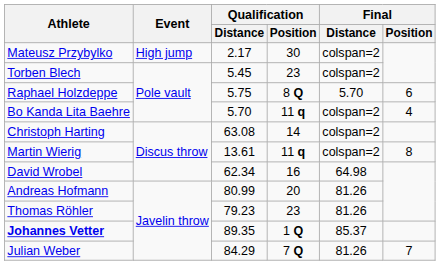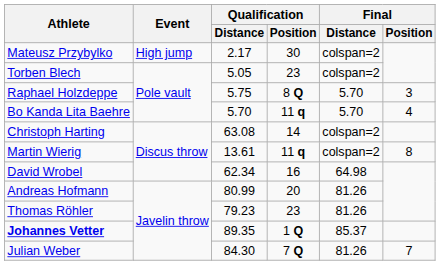Torben Blech | Qualification / Distance: 5.45 -> 5.05
Raphael Holzdeppe | Final / Position: 6 -> 3
Bo Kanda Lita Baehre | Final / Distance: colspan=2 -> 5.70
Julian Weber | Qualification / Distance: 84.29 -> 84.30
